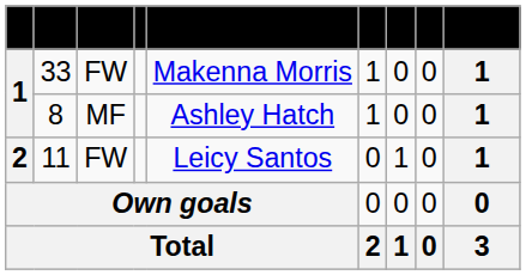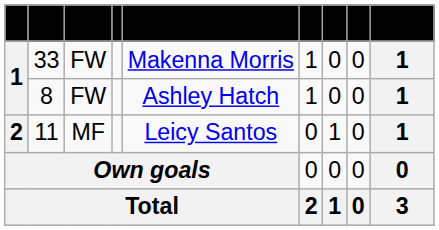8 | column 3: MF -> FW
11 | column 3: FW -> MF
